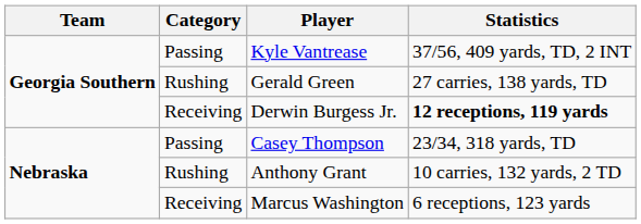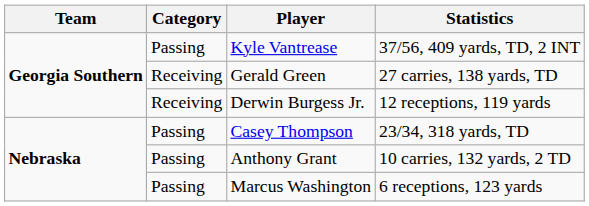Gerald Green | Category: Rushing -> Receiving
Derwin Burgess Jr. | Statistics: bold -> normal
Anthony Grant | Category: Rushing -> Passing
Marcus Washington | Category: Receiving -> Passing
